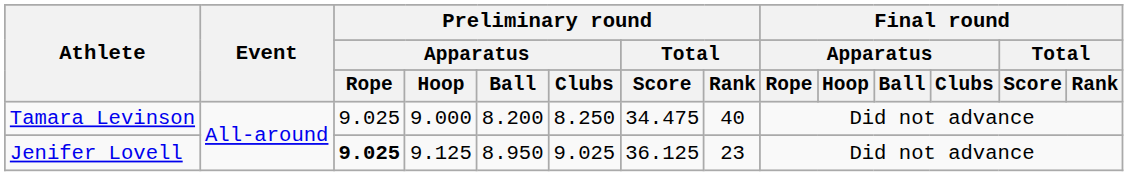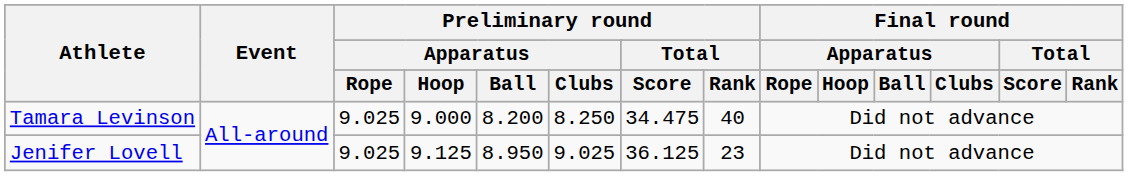row 5 | Preliminary round / Apparatus / Rope: bold -> normal
